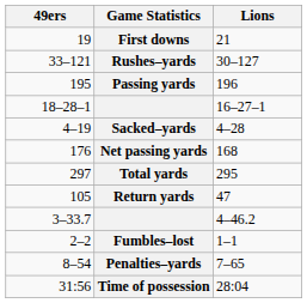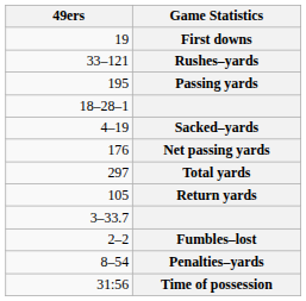- column: Lions | 21 | 30–127 | 196 | 16–27–1 | 4–28 | 168 | 295 | 47 | 4–46.2 | 1–1 | 7–65 | 28:04
